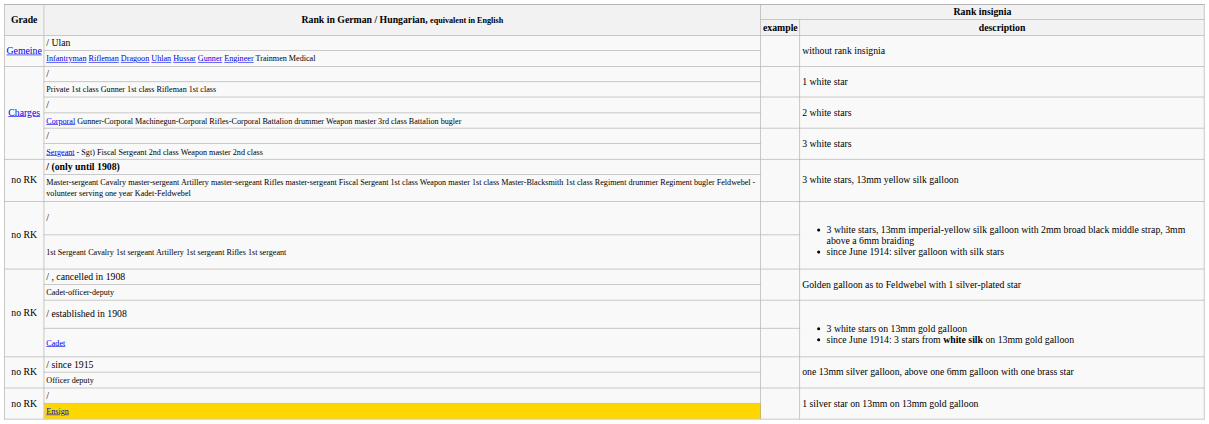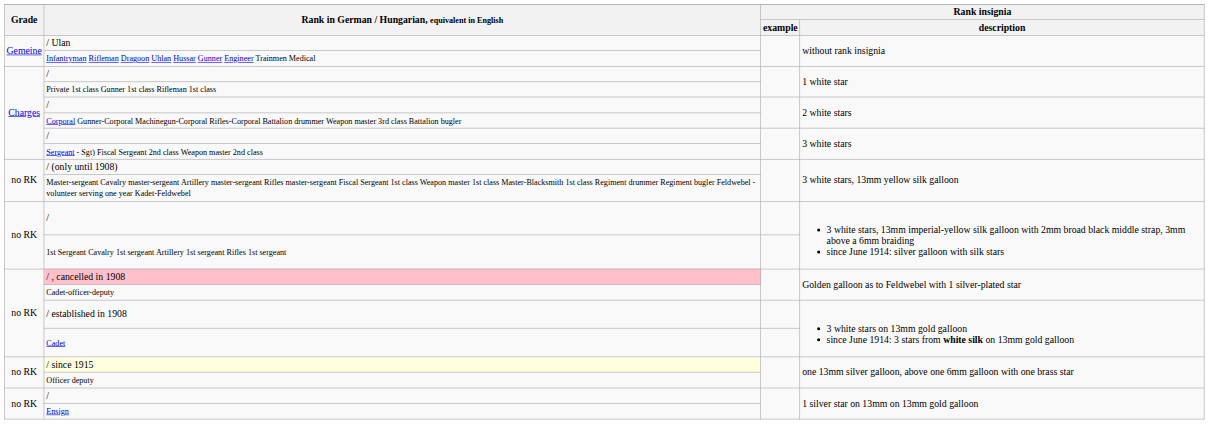/ (only until 1908) | Rank in German / Hungarian, equivalent in English: bold -> normal
/ , cancelled in 1908 | Rank in German / Hungarian, equivalent in English: no background -> pink background
/ since 1915 | Rank in German / Hungarian, equivalent in English: no background -> lightyellow background
Ensign | Rank in German / Hungarian, equivalent in English: gold background -> no background
